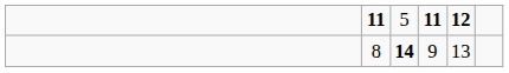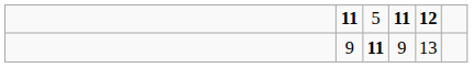row 2 | column 2: 8 -> 9
row 2 | column 3: 14 -> 11
